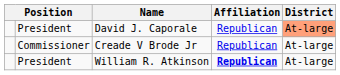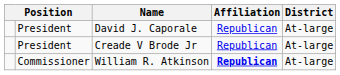David J. Caporale | District: lightsalmon background -> no background
Creade V Brode Jr | column 2: Commissioner -> President
William R. Atkinson | column 2: President -> Commissioner
